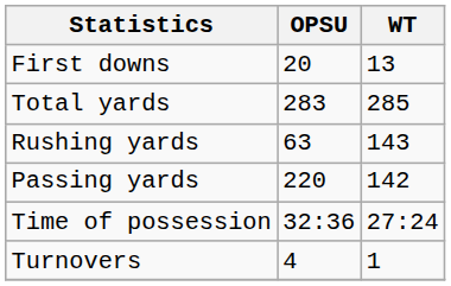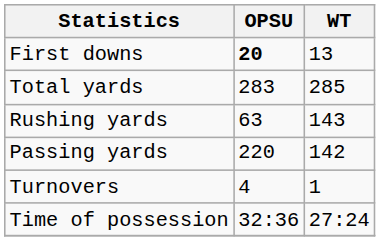First downs | OPSU: normal -> bold
rows swapped: Turnovers <-> Time of possession
